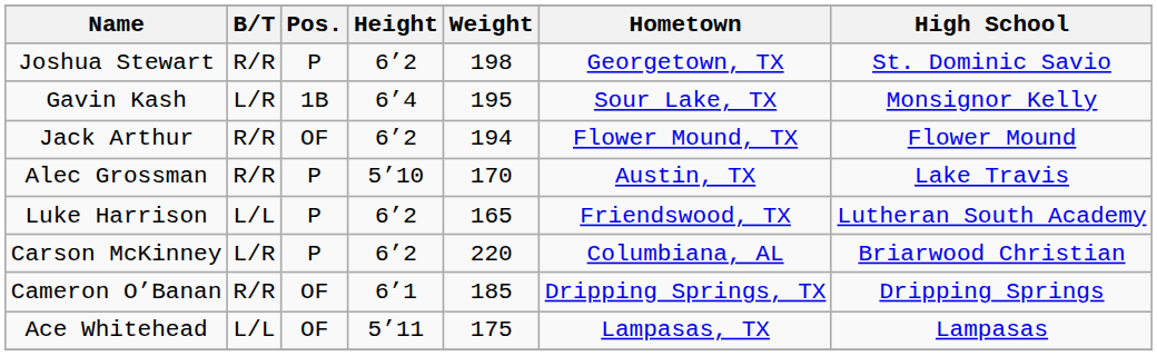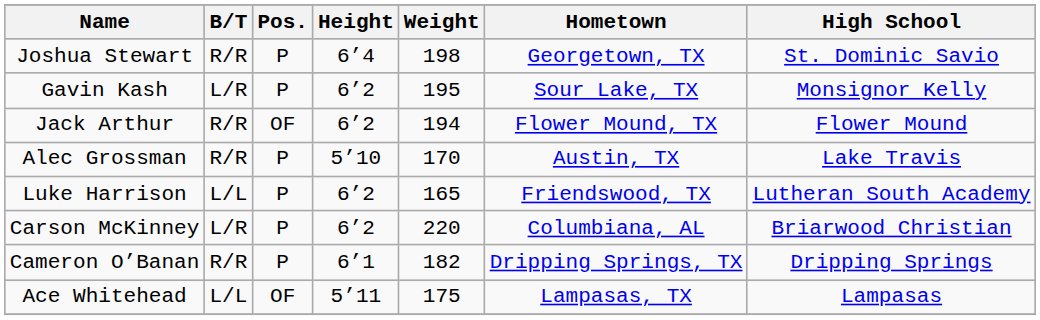Joshua Stewart | Height: 6’2 -> 6’4
Gavin Kash | Pos.: 1B -> P
Gavin Kash | Height: 6’4 -> 6’2
Cameron O’Banan | Pos.: OF -> P
Cameron O’Banan | Weight: 185 -> 182
